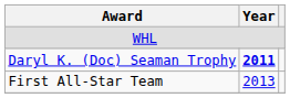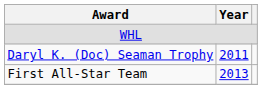Daryl K. (Doc) Seaman Trophy | Year: bold -> normal
